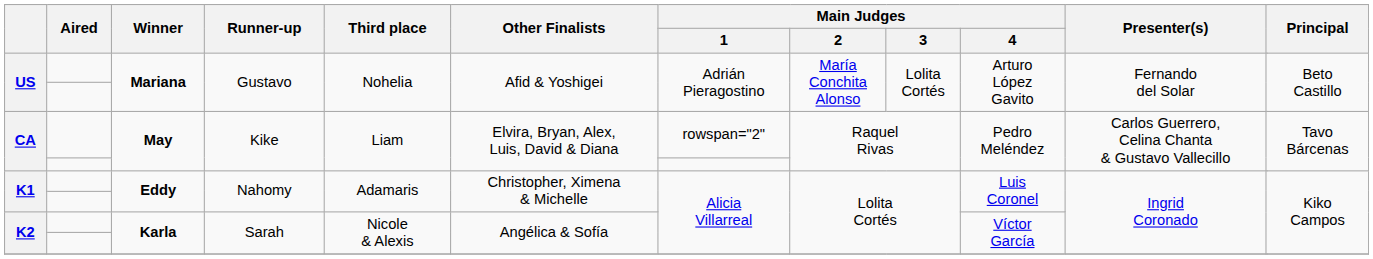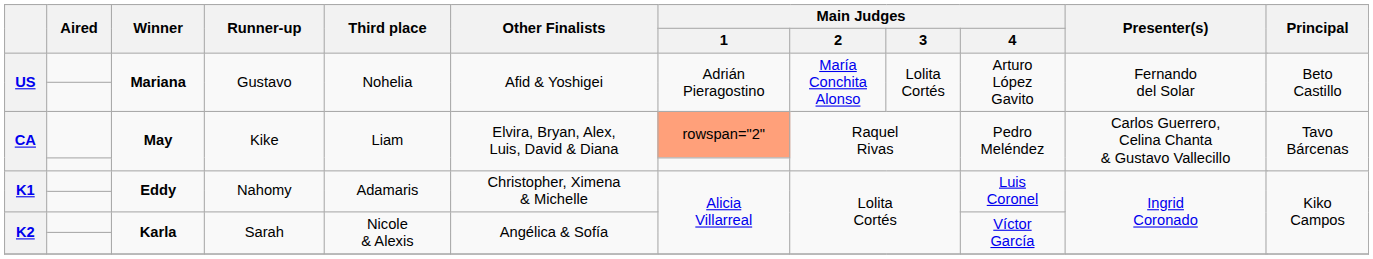row 5 | Main Judges / 1: no background -> lightsalmon background
